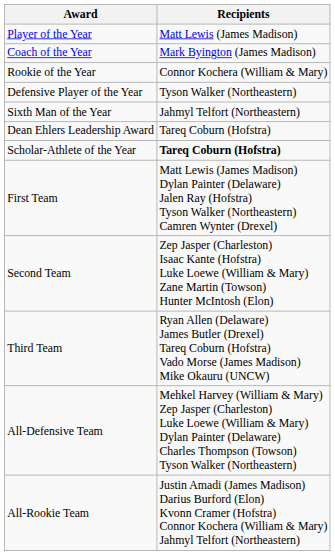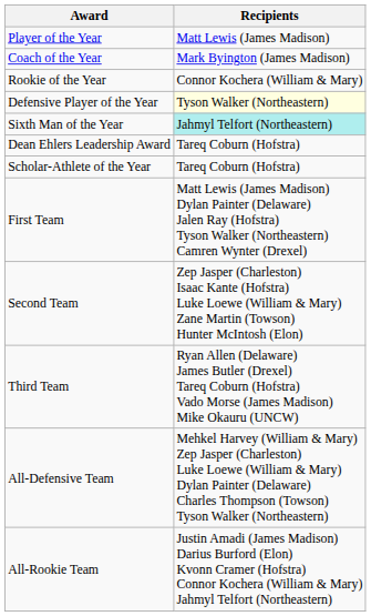Defensive Player of the Year | Recipients: no background -> lightyellow background
Sixth Man of the Year | Recipients: no background -> paleturquoise background
Scholar-Athlete of the Year | Recipients: bold -> normal
